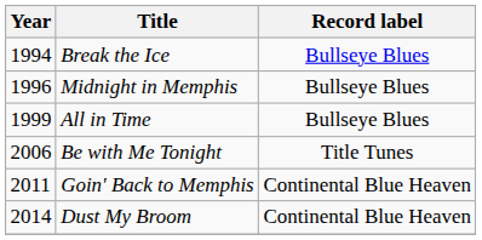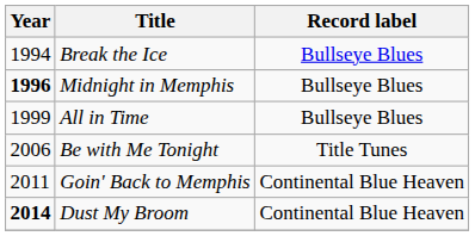Midnight in Memphis | Year: normal -> bold
Dust My Broom | Year: normal -> bold
